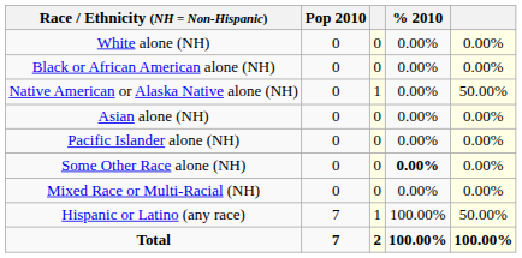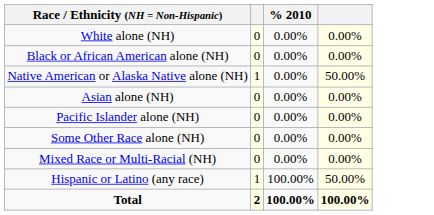- column: Pop 2010 | 0 | 0 | 0 | 0 | 0 | 0 | 0 | 7 | 7
Some Other Race alone (NH) | % 2010: bold -> normal
